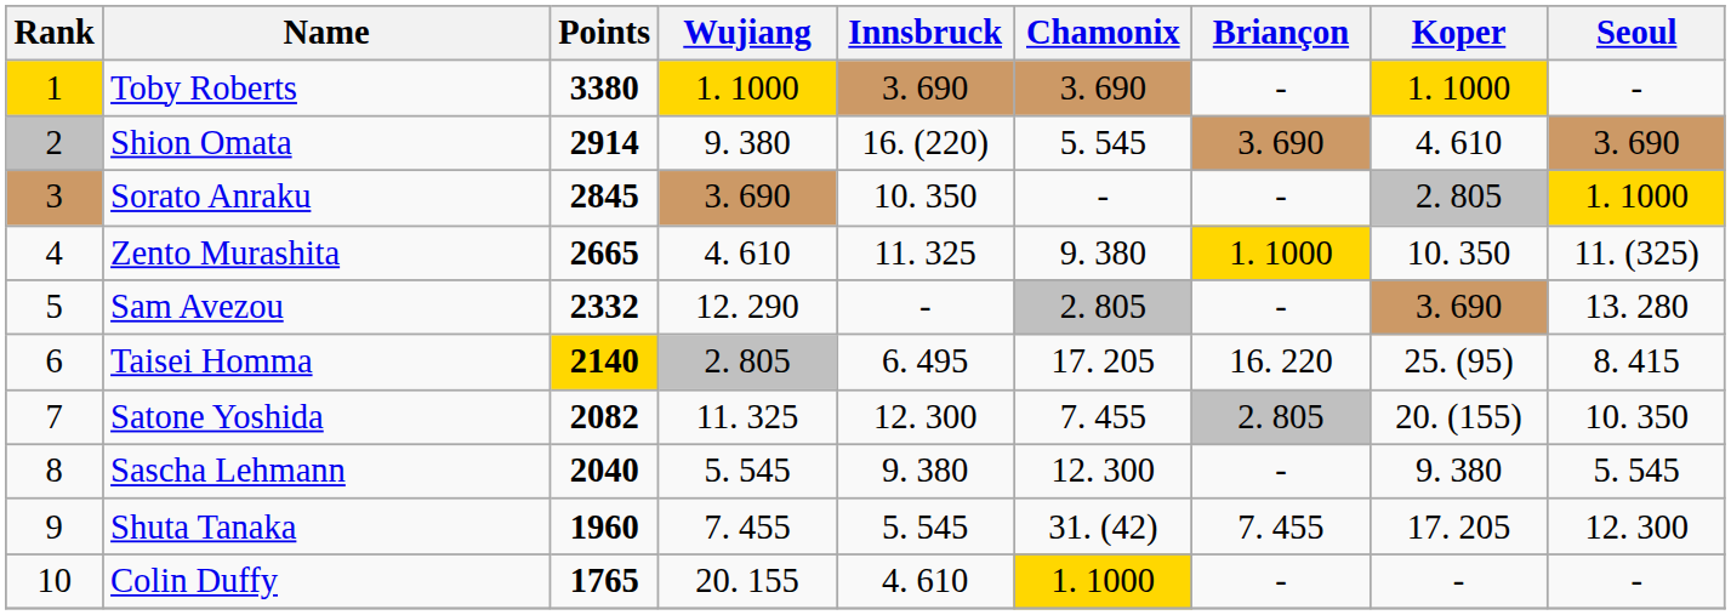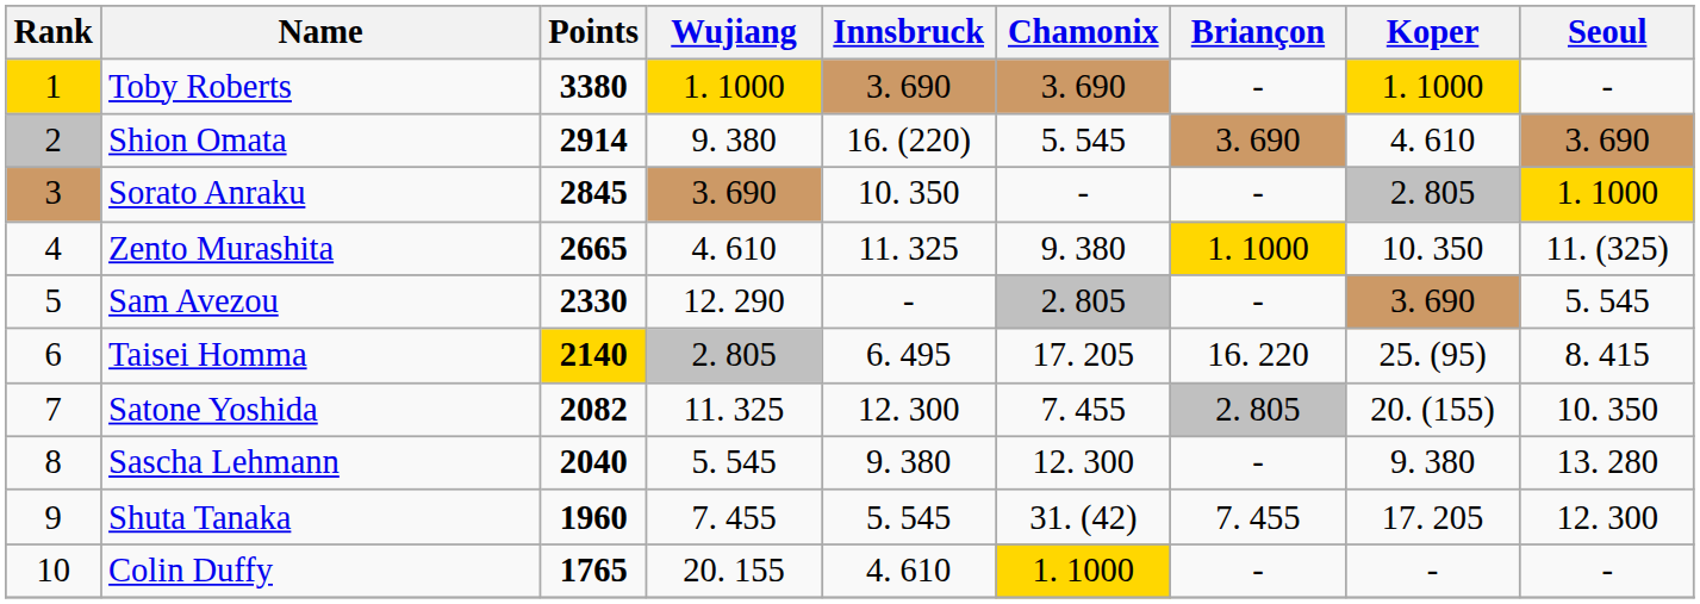Sam Avezou | Points: 2332 -> 2330
Sam Avezou | Seoul: 13. 280 -> 5. 545
Sascha Lehmann | Seoul: 5. 545 -> 13. 280
